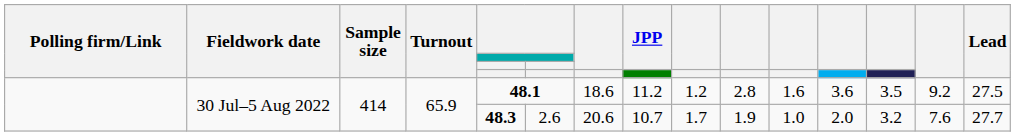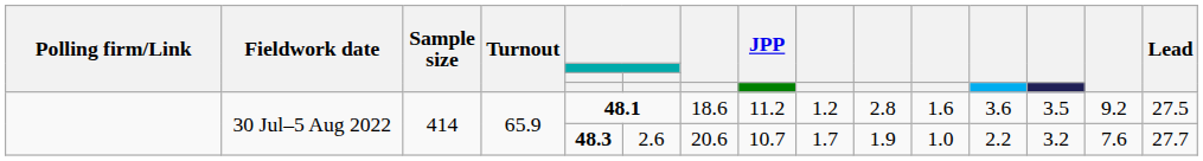row 6 | column 12: 2.0 -> 2.2
